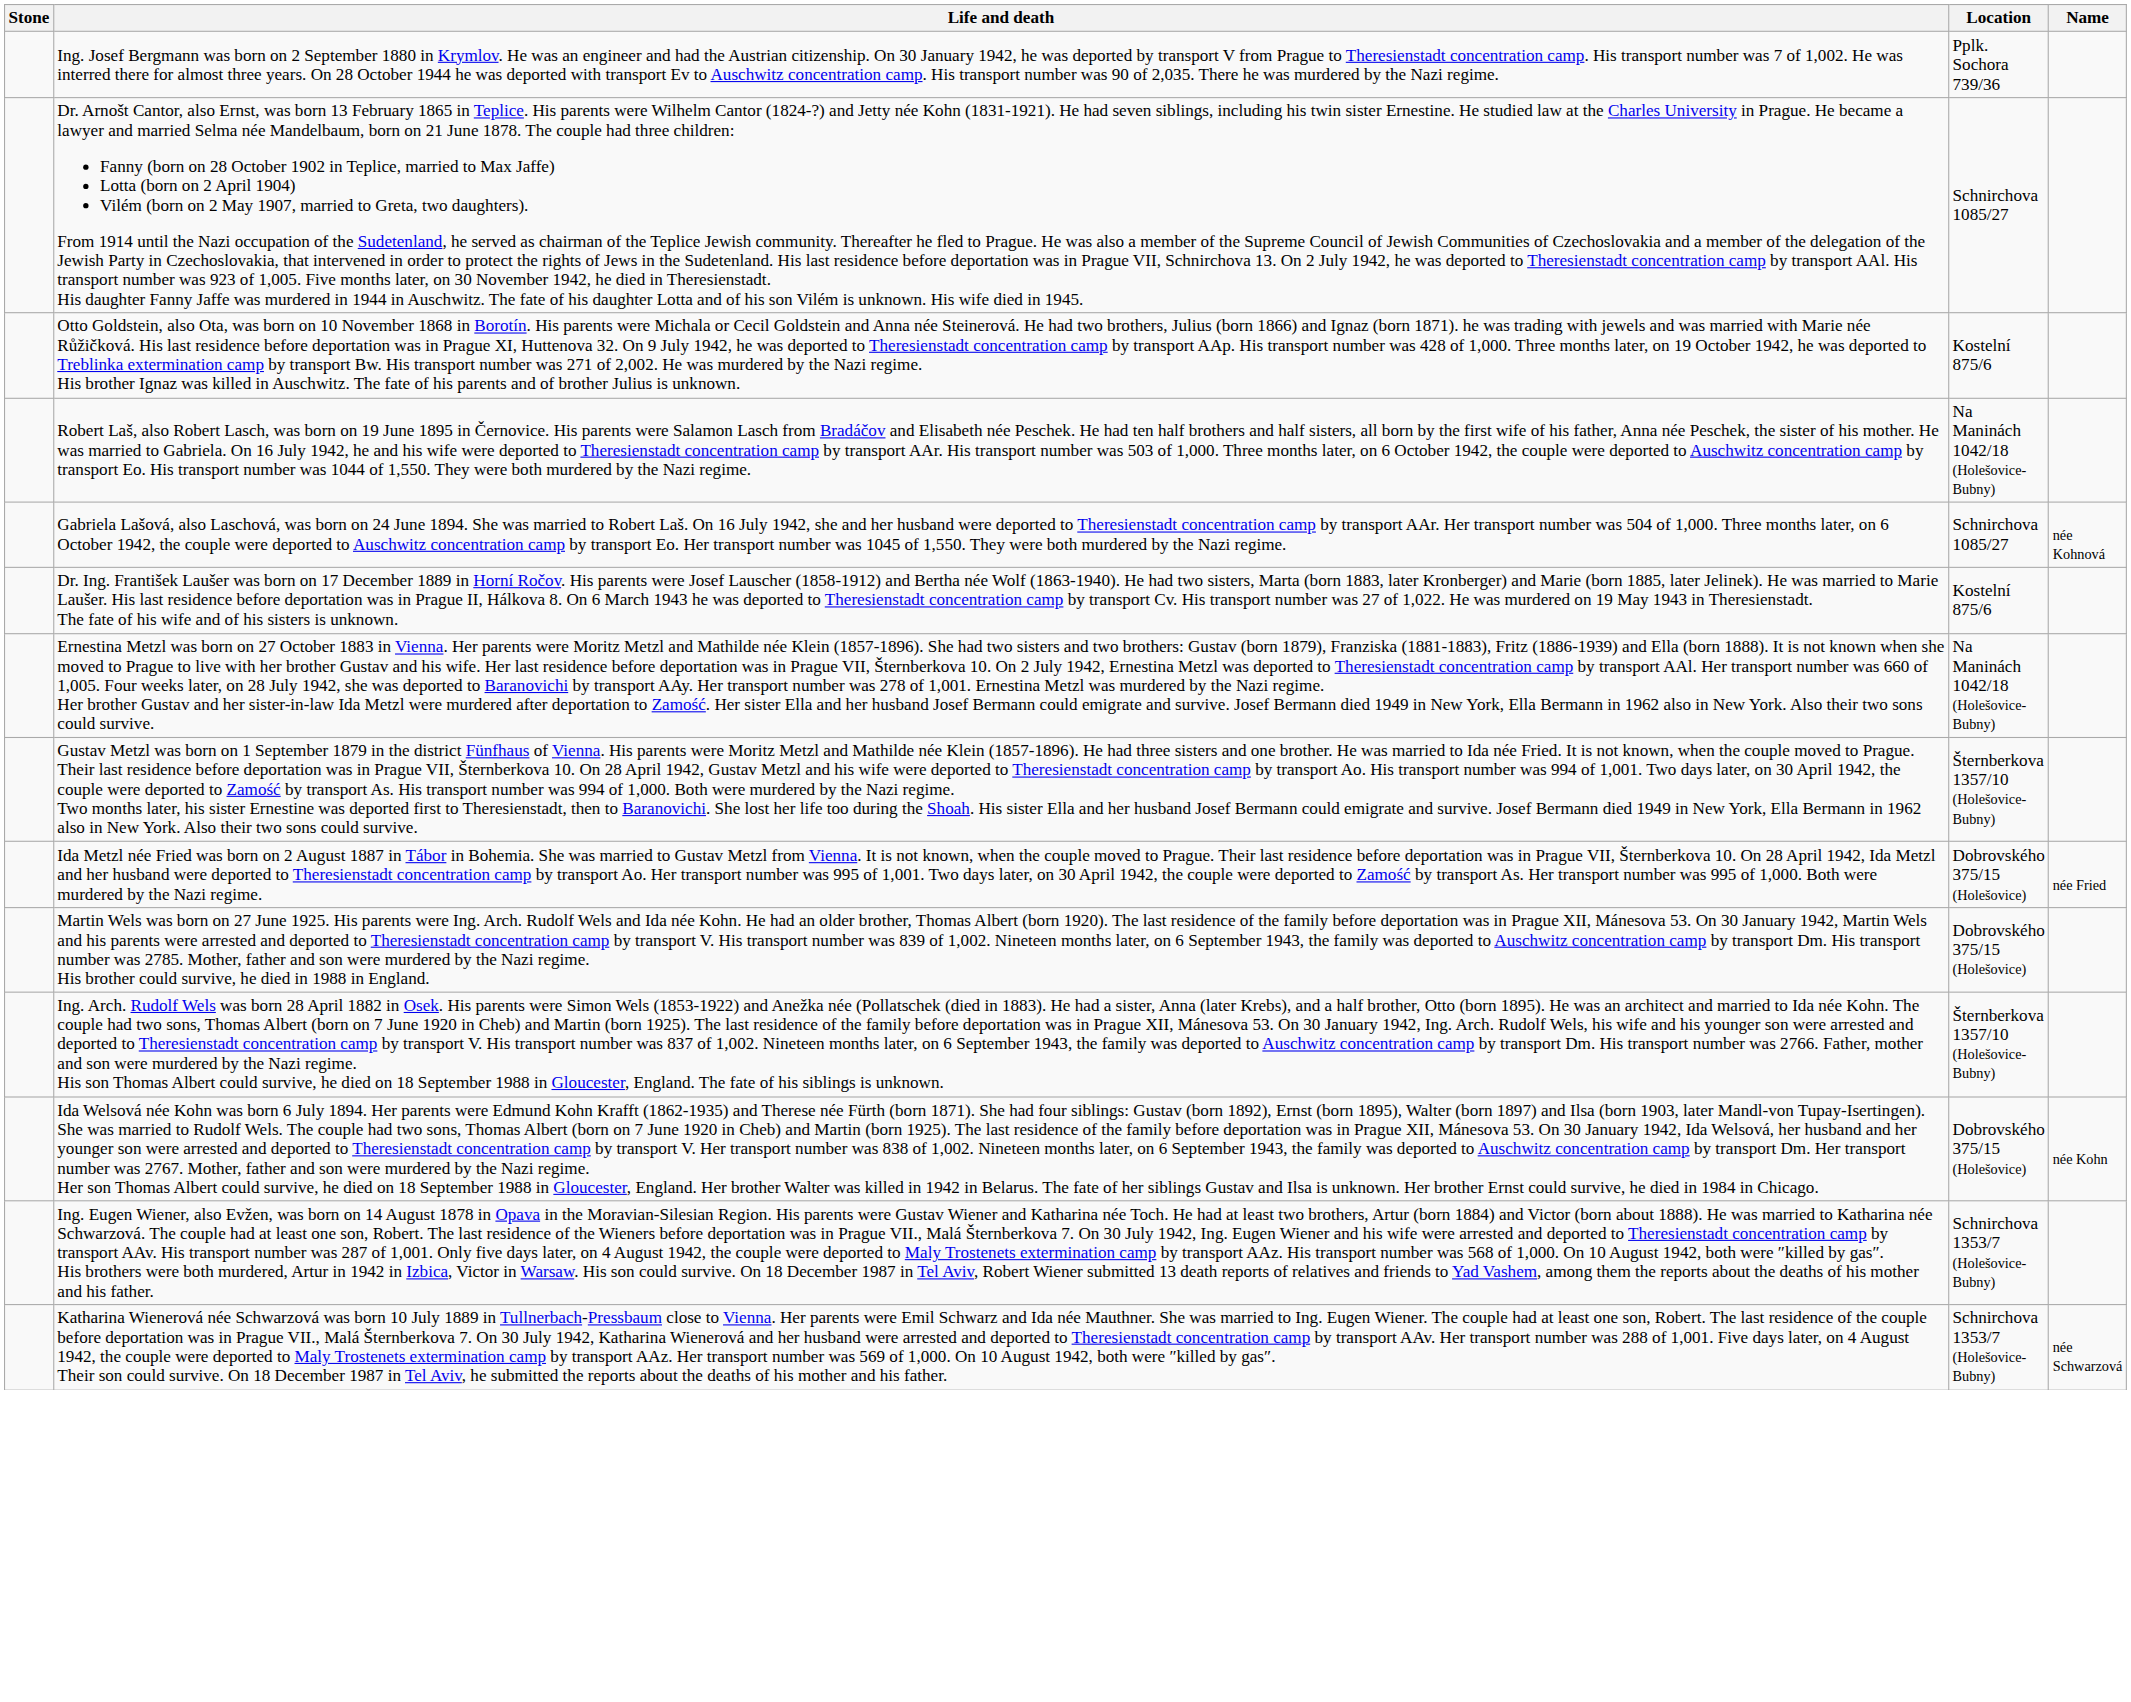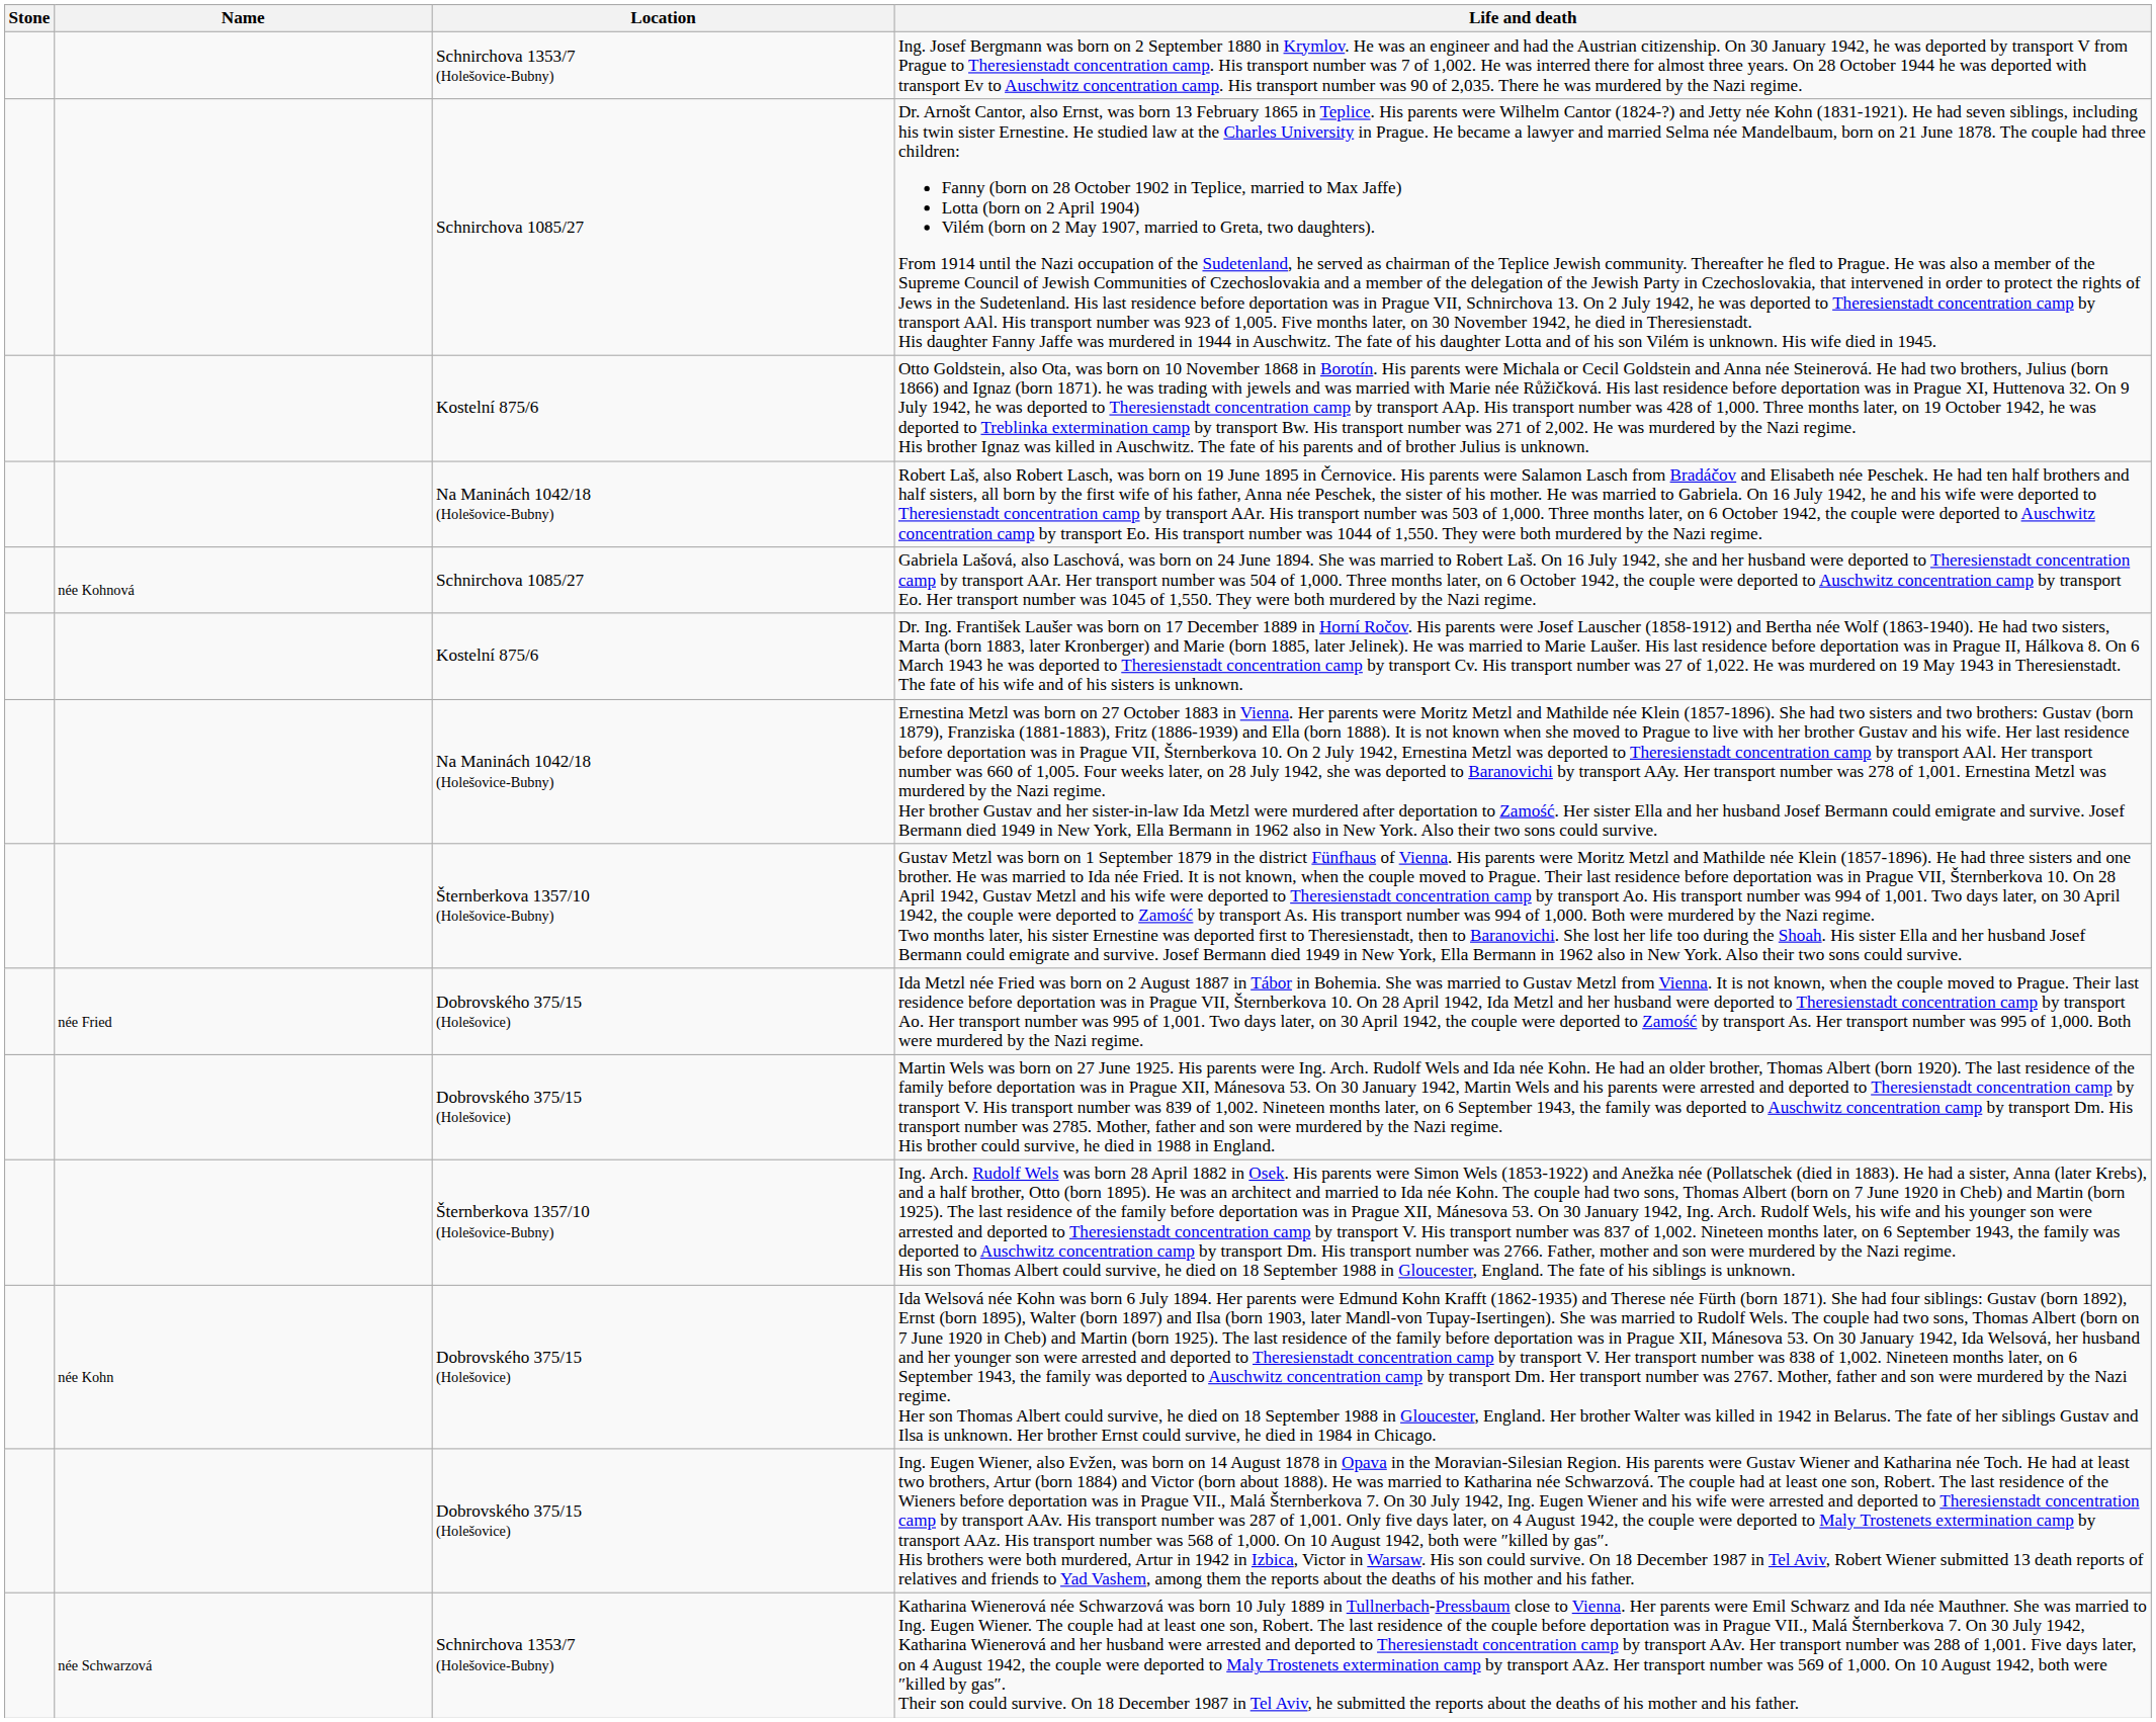columns swapped: Name <-> Life and death
row 2 | Location: Pplk. Sochora 739/36 -> Schnirchova 1353/7 (Holešovice-Bubny)
row 14 | Location: Schnirchova 1353/7 (Holešovice-Bubny) -> Dobrovského 375/15 (Holešovice)
